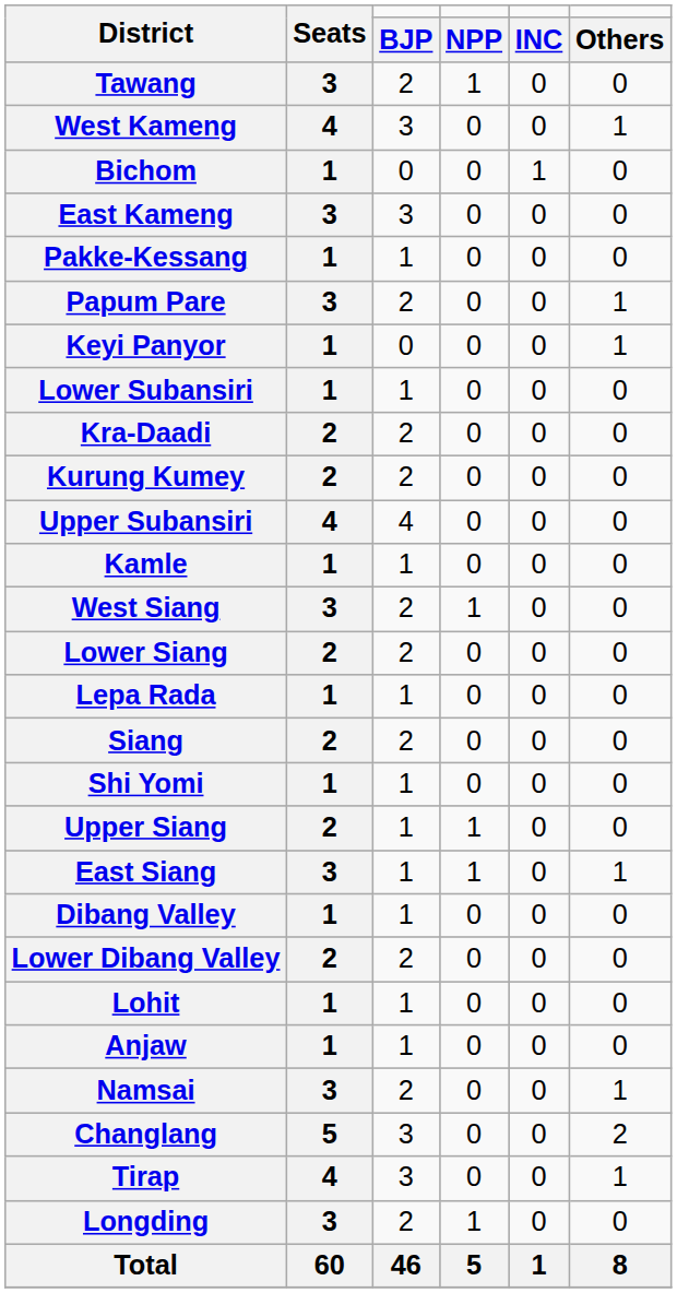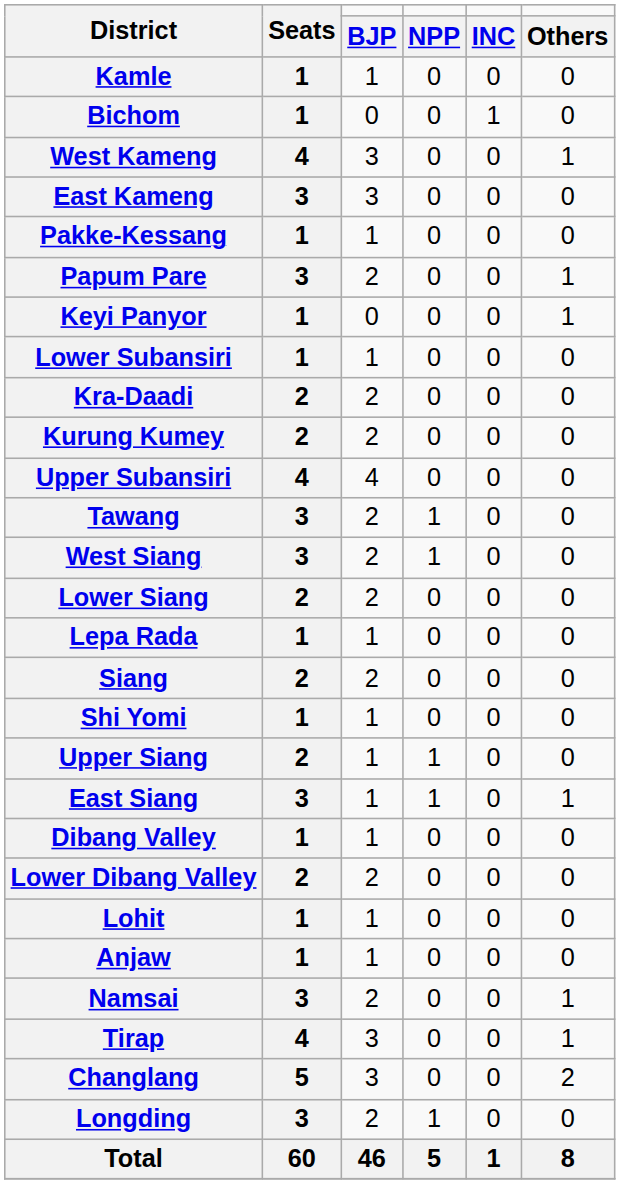rows swapped: Tawang <-> Kamle
rows swapped: West Kameng <-> Bichom
rows swapped: Changlang <-> Tirap
